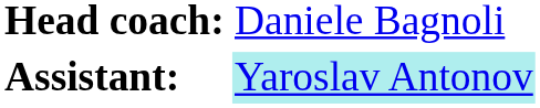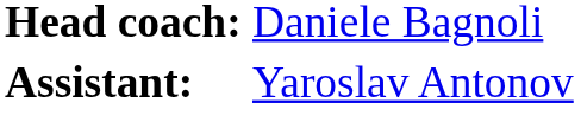Assistant: | column 2: paleturquoise background -> no background
